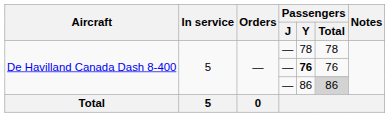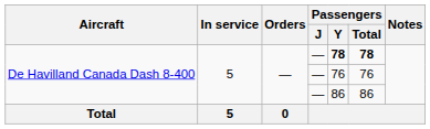row 3 | Passengers / Y: normal -> bold
row 3 | Passengers / Total: normal -> bold
row 4 | Passengers / Y: bold -> normal
row 5 | Passengers / Total: lightgrey background -> no background
